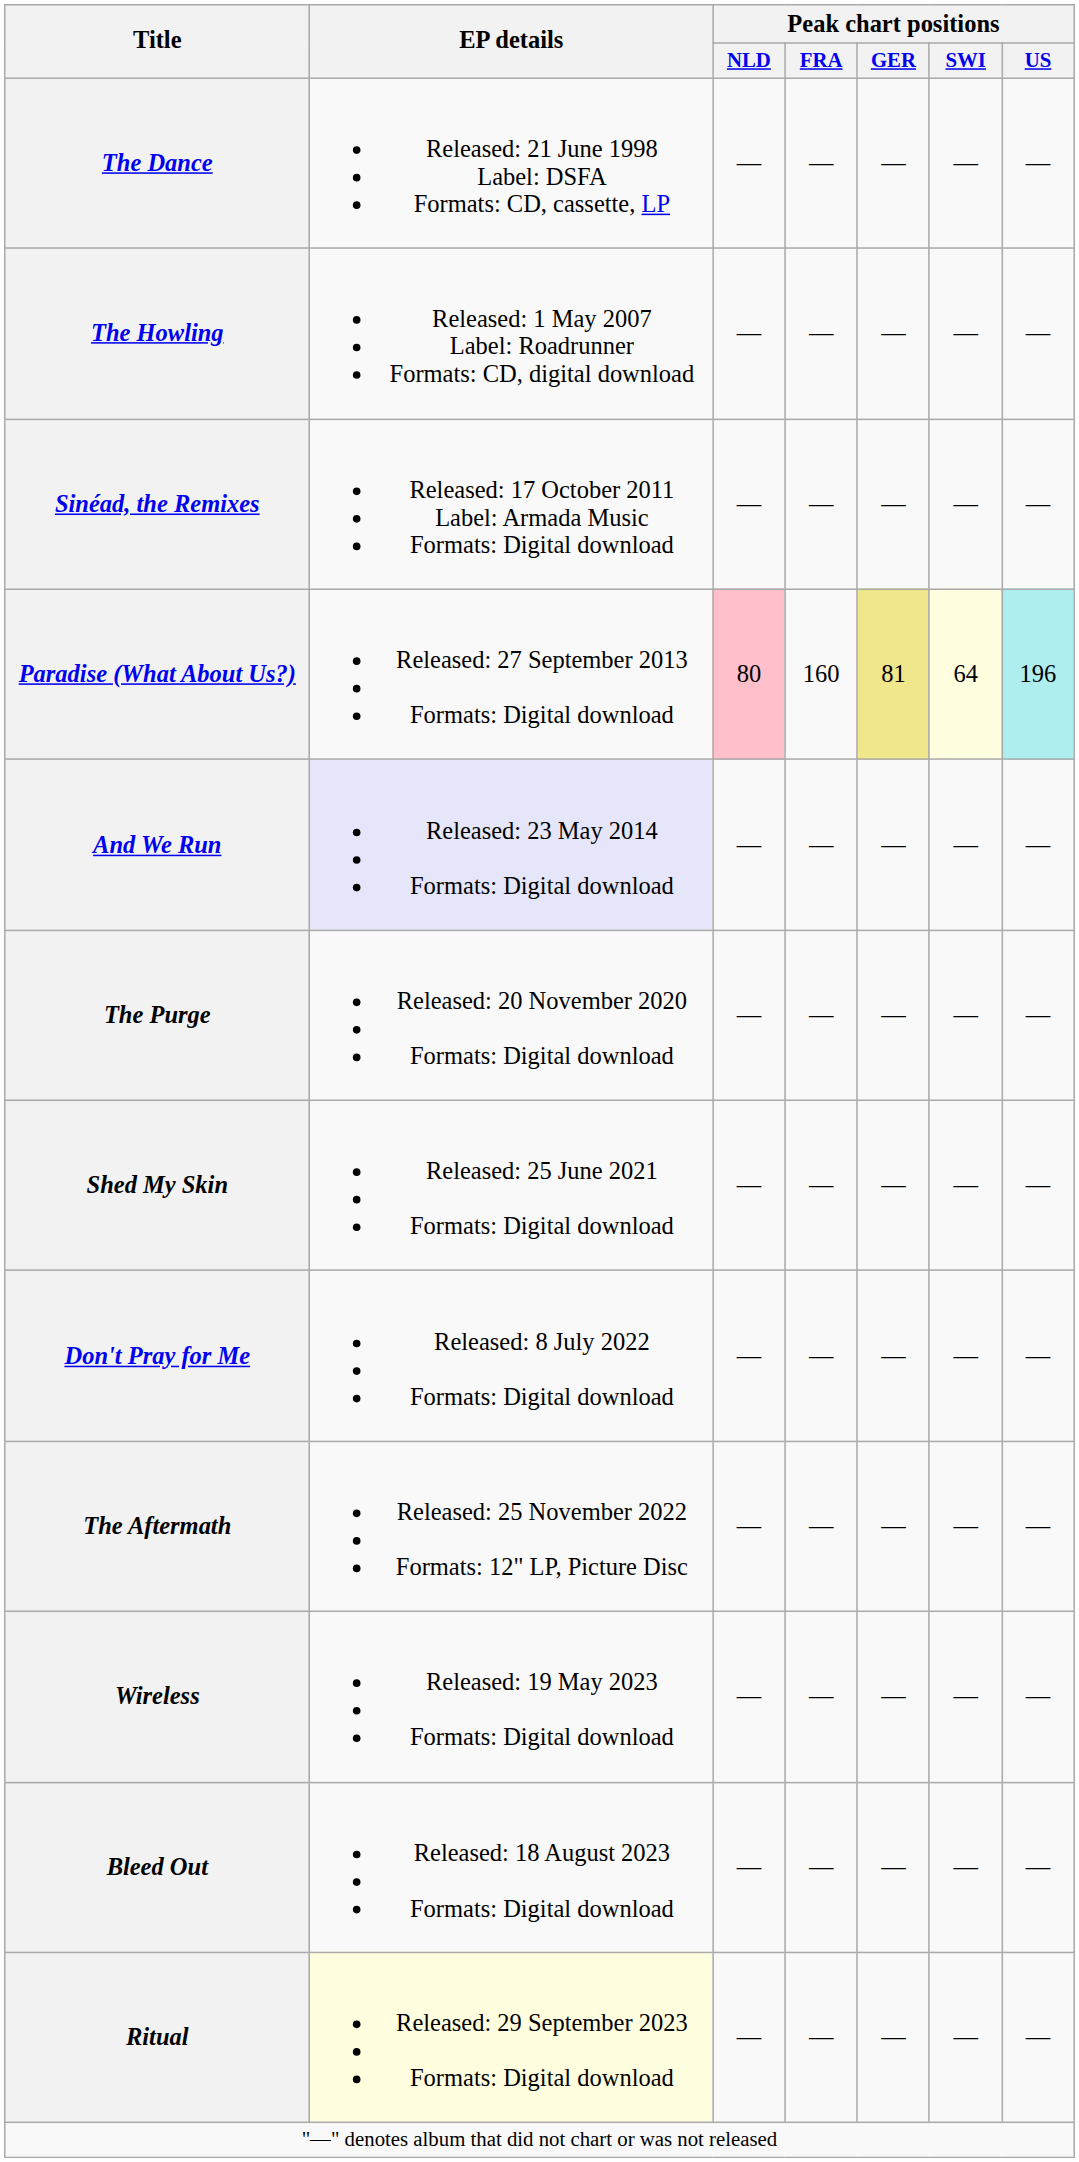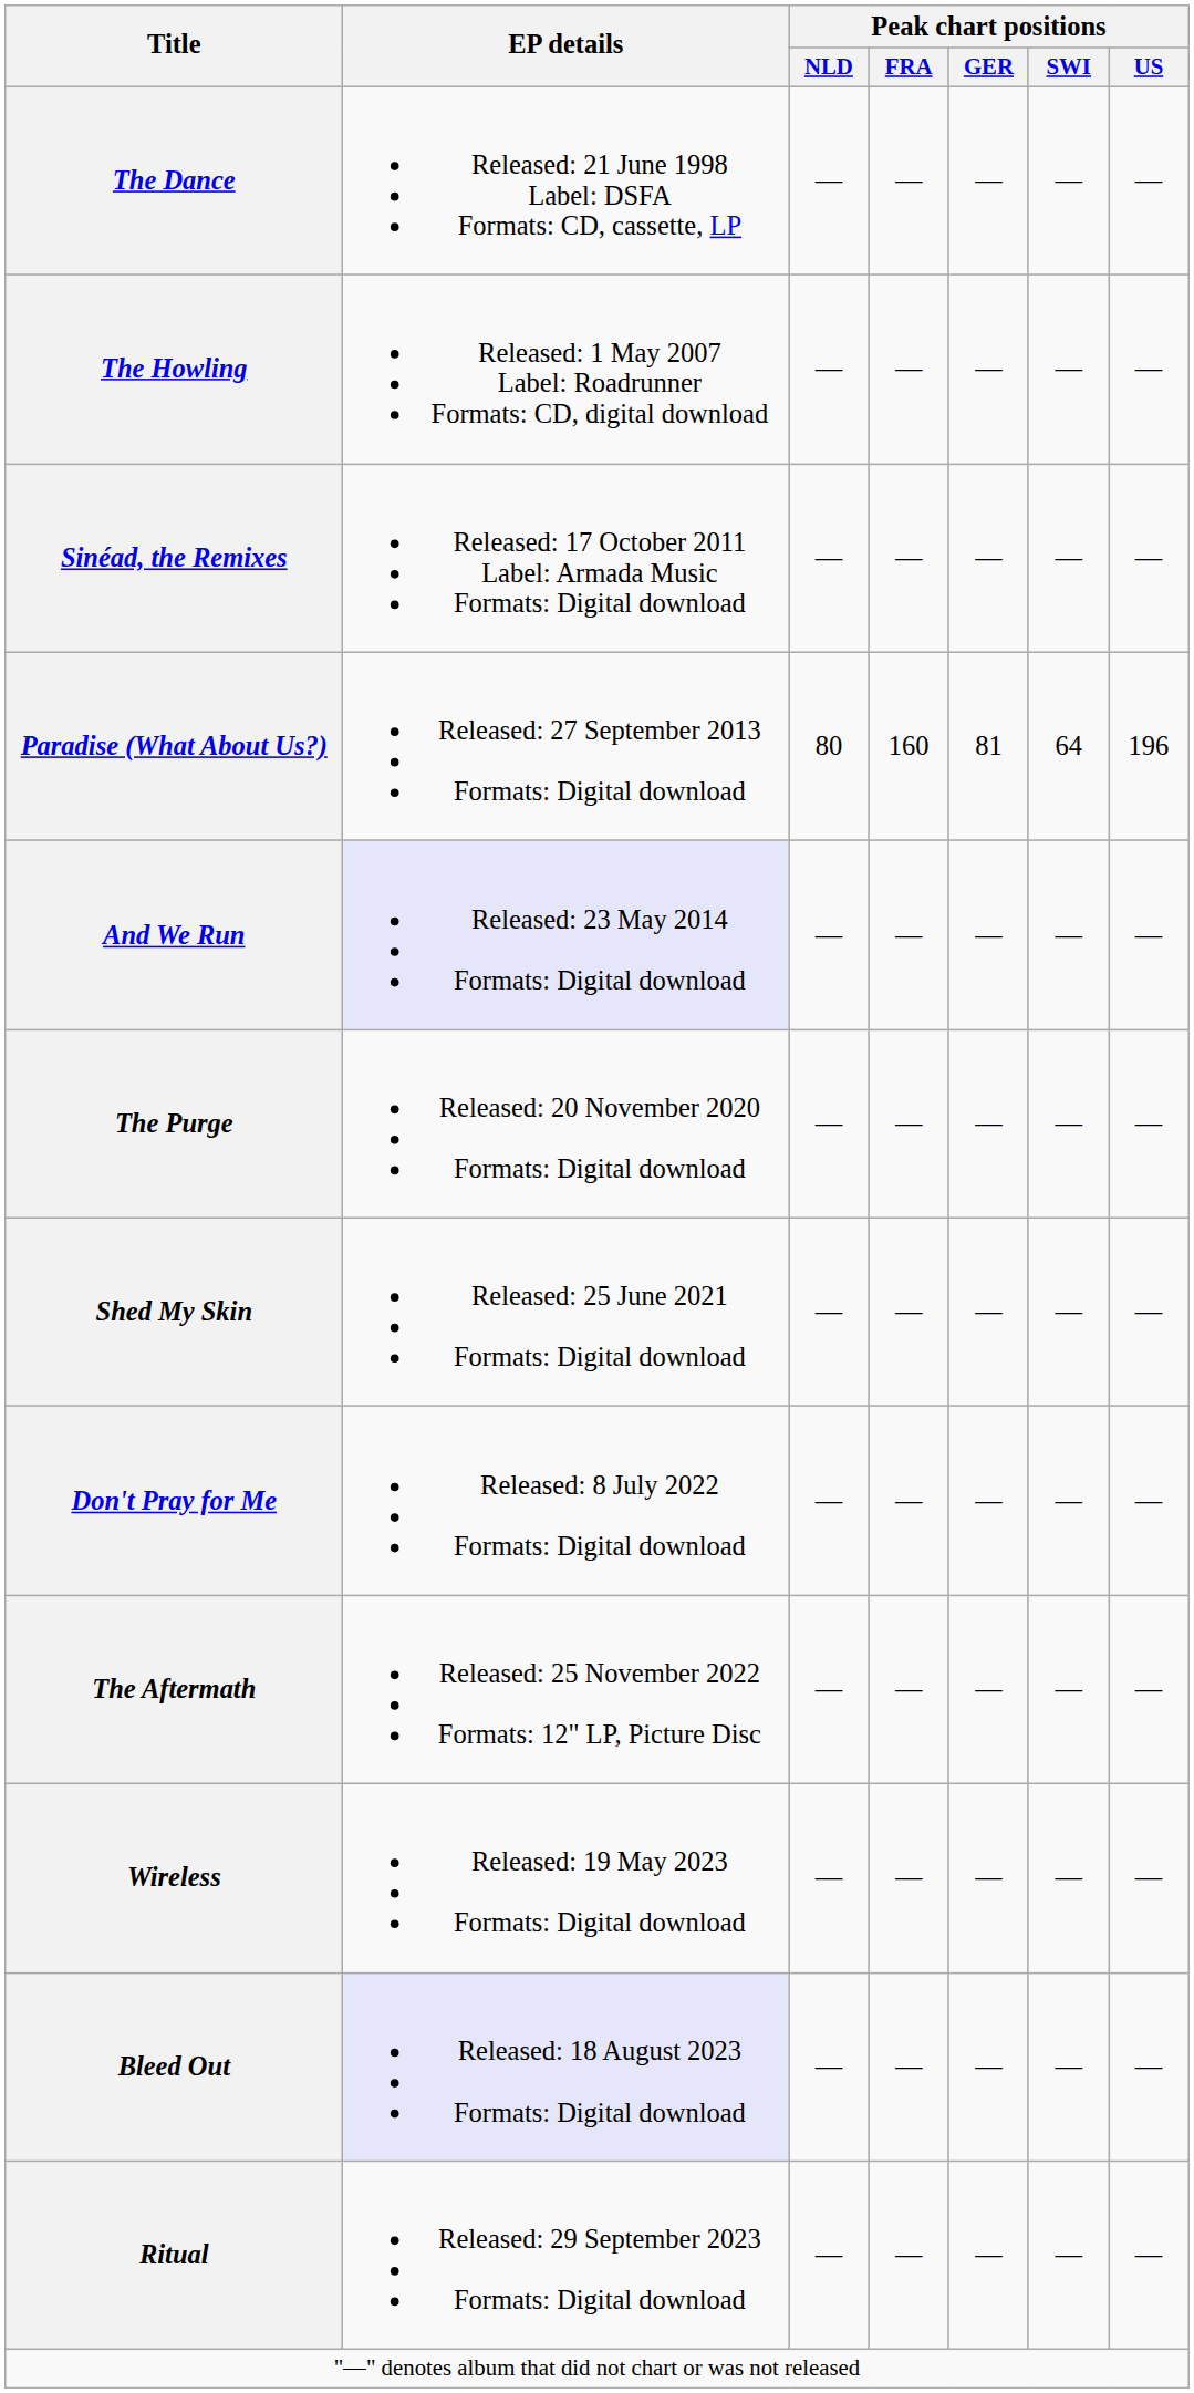Paradise (What About Us?) | Peak chart positions / NLD: pink background -> no background
Paradise (What About Us?) | Peak chart positions / GER: khaki background -> no background
Paradise (What About Us?) | Peak chart positions / SWI: lightyellow background -> no background
Paradise (What About Us?) | Peak chart positions / US: paleturquoise background -> no background
Bleed Out | EP details: no background -> lavender background
Ritual | EP details: lightyellow background -> no background
